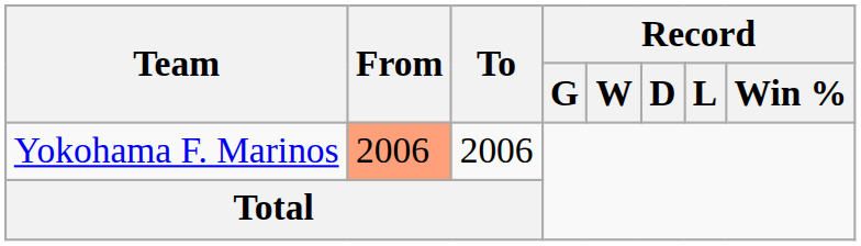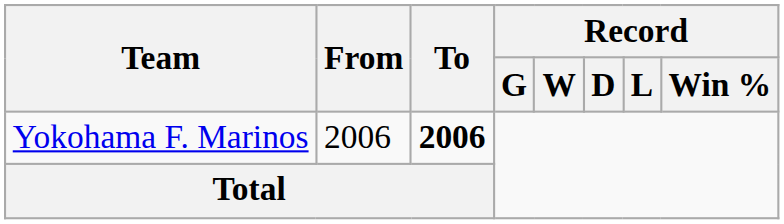Yokohama F. Marinos | From: lightsalmon background -> no background
Yokohama F. Marinos | To: normal -> bold
